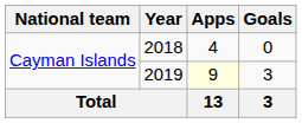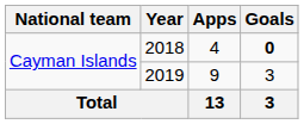2018 | Goals: normal -> bold
2019 | Apps: lightyellow background -> no background
